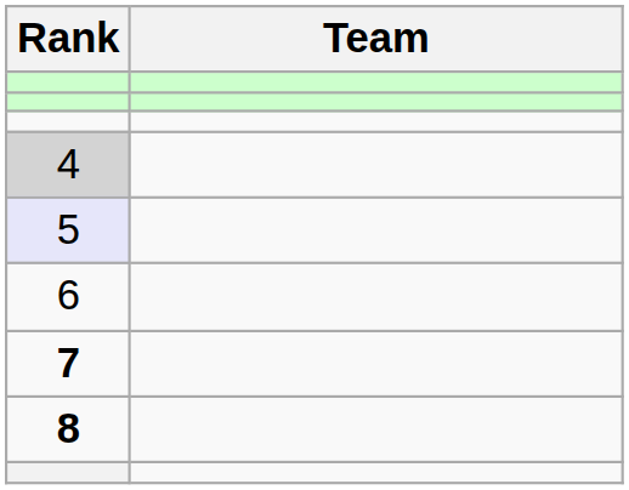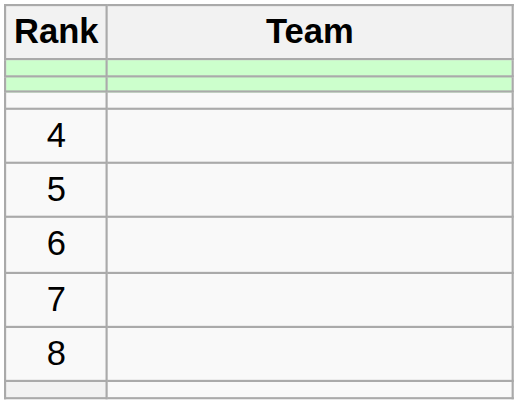row 5 | Rank: lightgrey background -> no background
row 6 | Rank: lavender background -> no background
row 8 | Rank: bold -> normal
row 9 | Rank: bold -> normal
